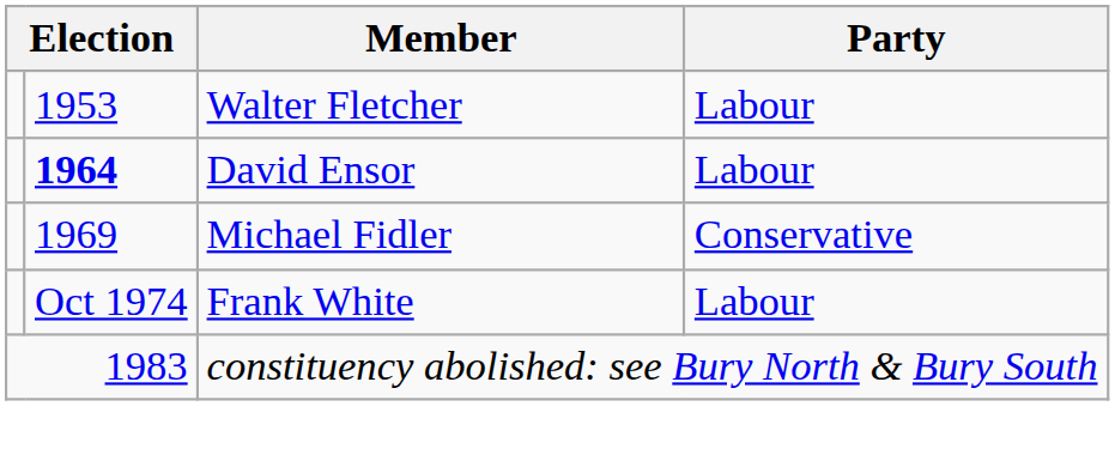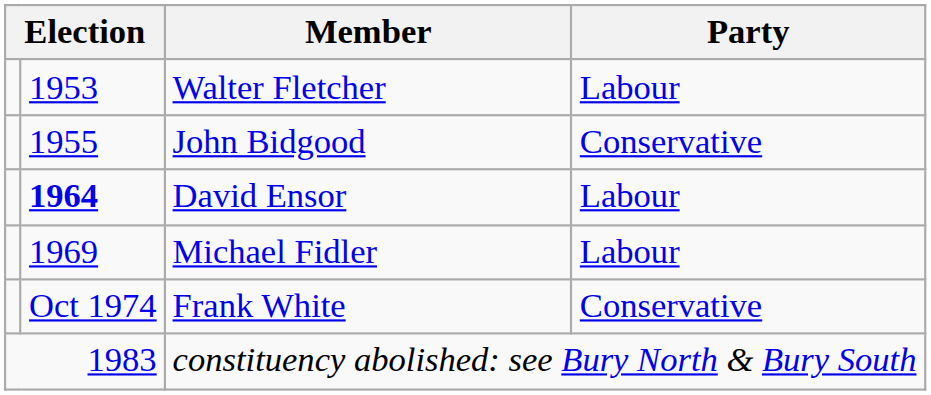+ row: 1955 | John Bidgood | Conservative
Michael Fidler | Party: Conservative -> Labour
Frank White | Party: Labour -> Conservative
